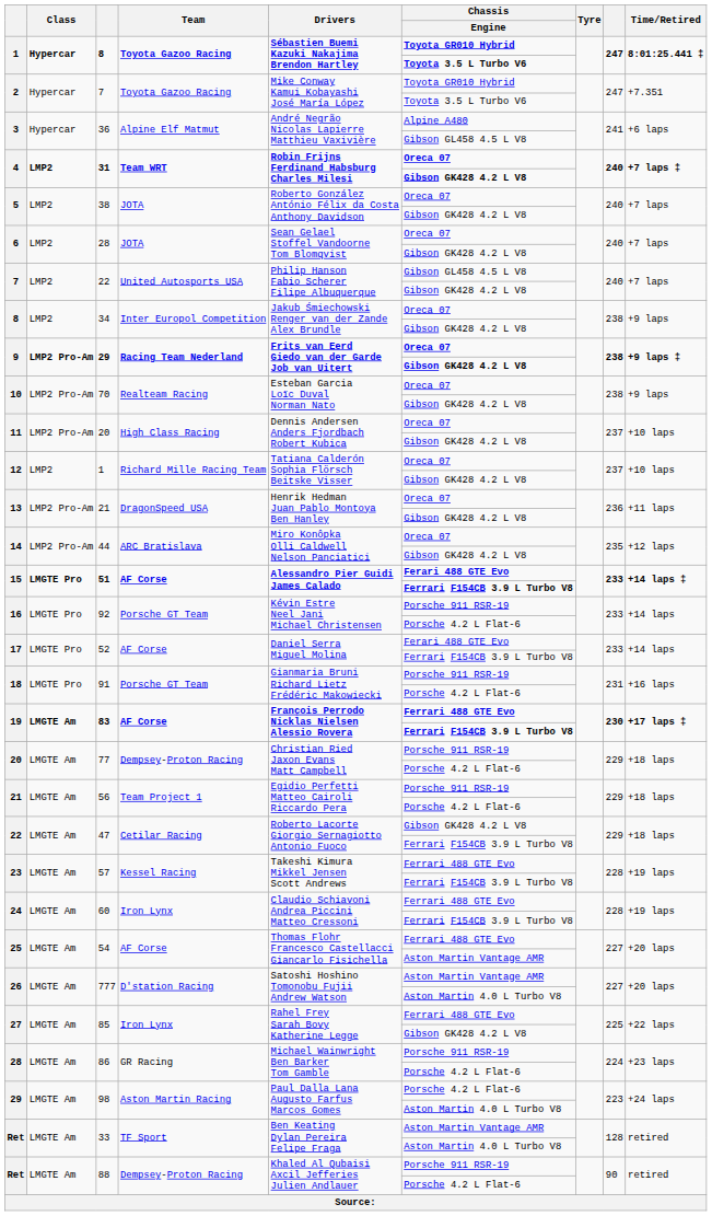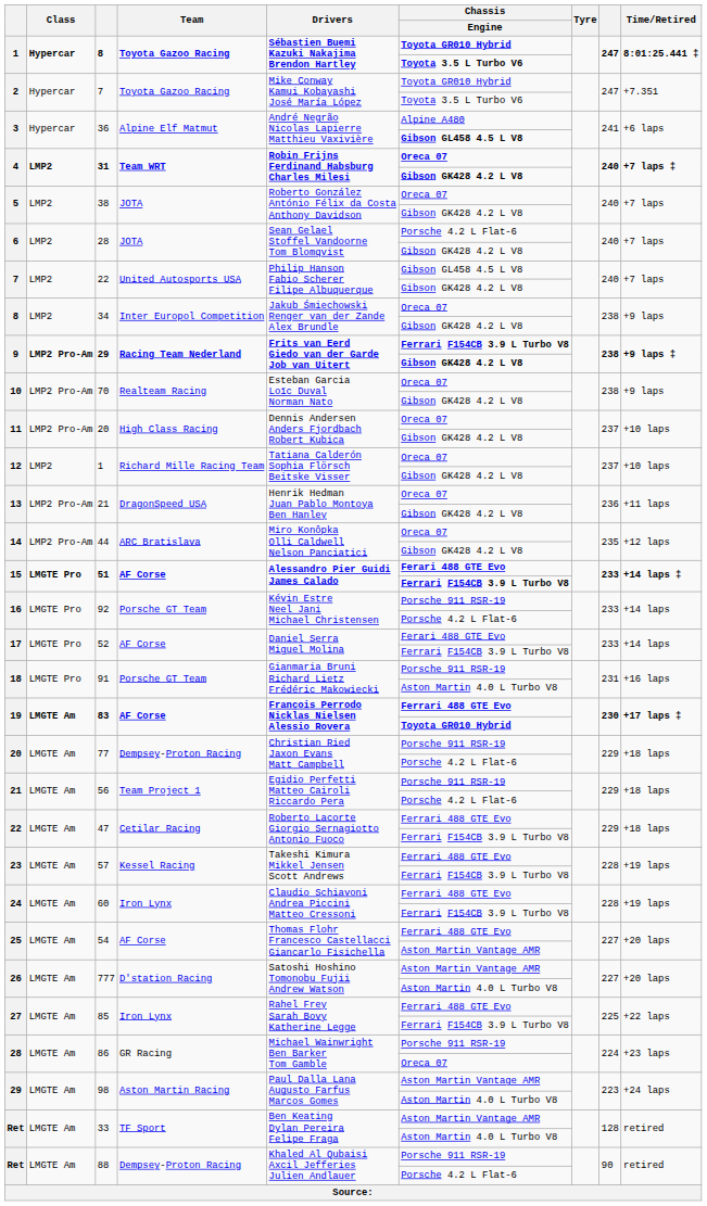row 8 | Chassis / Engine: normal -> bold
row 13 | Chassis / Engine: Oreca 07 -> Porsche 4.2 L Flat-6
row 19 | Chassis / Engine: Oreca 07 -> Ferrari F154CB 3.9 L Turbo V8
row 38 | Chassis / Engine: Porsche 4.2 L Flat-6 -> Aston Martin 4.0 L Turbo V8
row 40 | Chassis / Engine: Ferrari F154CB 3.9 L Turbo V8 -> Toyota GR010 Hybrid
row 45 | Chassis / Engine: Gibson GK428 4.2 L V8 -> Ferrari 488 GTE Evo
row 56 | Chassis / Engine: Gibson GK428 4.2 L V8 -> Ferrari F154CB 3.9 L Turbo V8
row 58 | Chassis / Engine: Porsche 4.2 L Flat-6 -> Oreca 07
row 59 | Chassis / Engine: Porsche 4.2 L Flat-6 -> Aston Martin Vantage AMR
